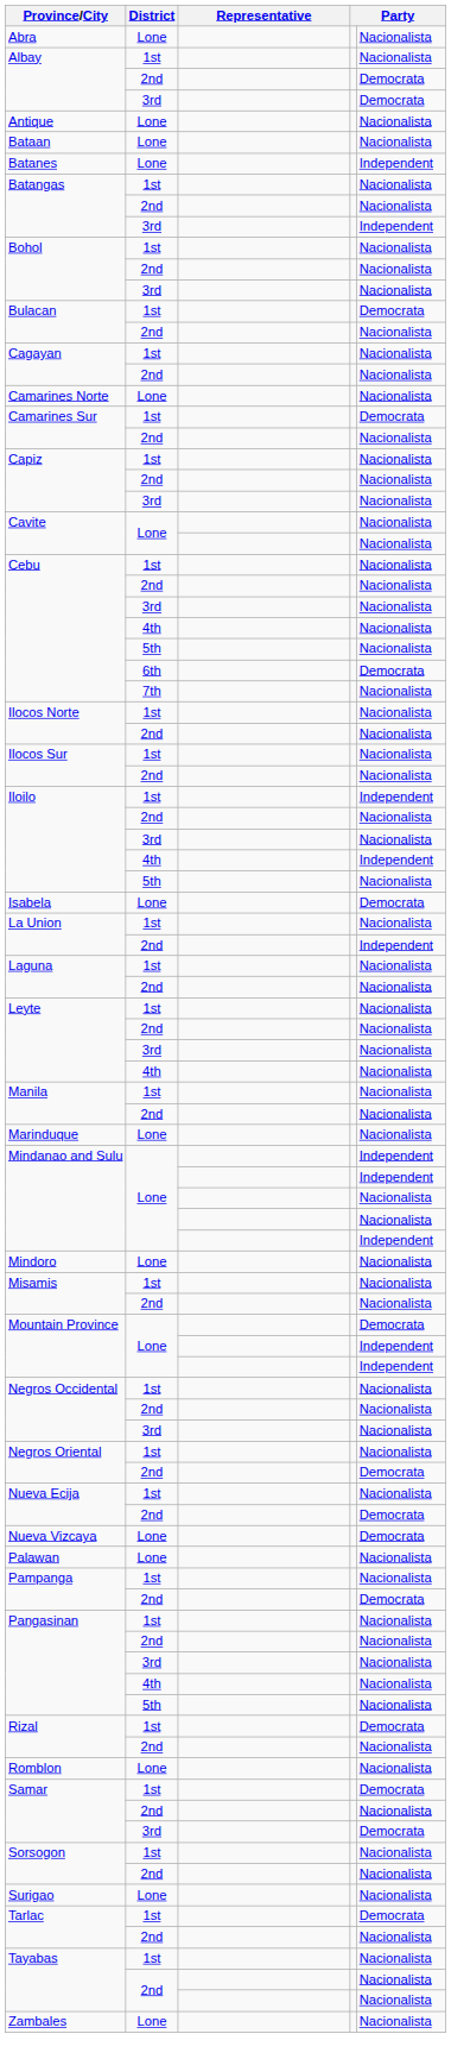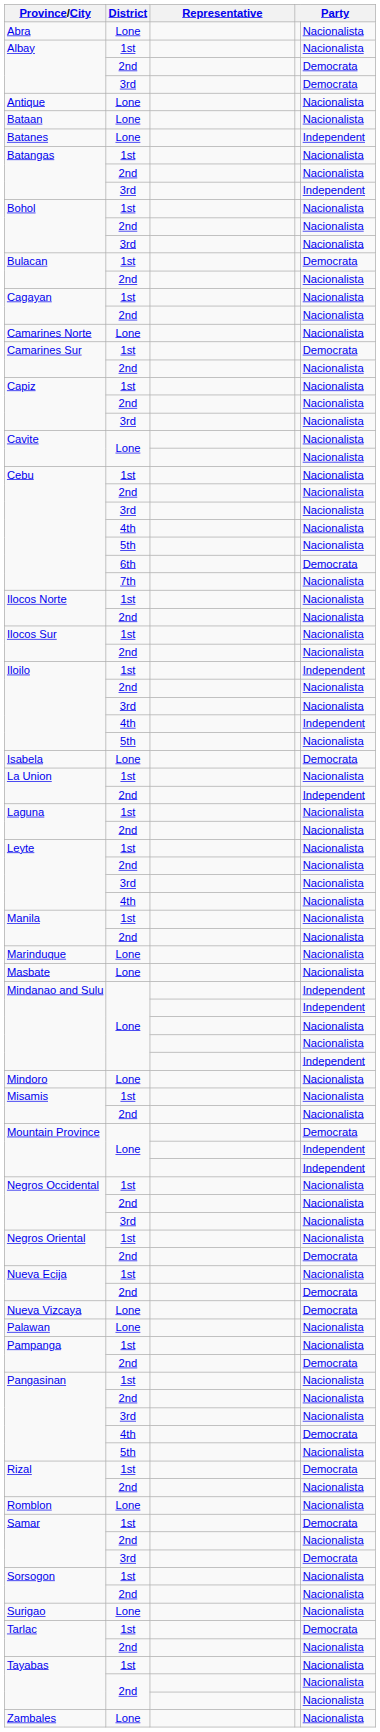+ row: Masbate | Lone | Nacionalista
Pangasinan / 4th | column 5: Nacionalista -> Democrata
